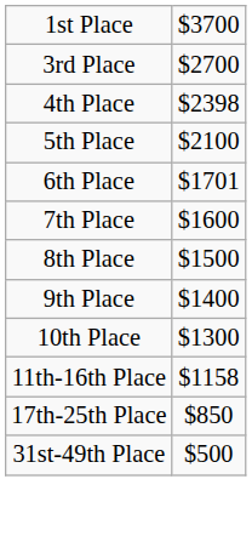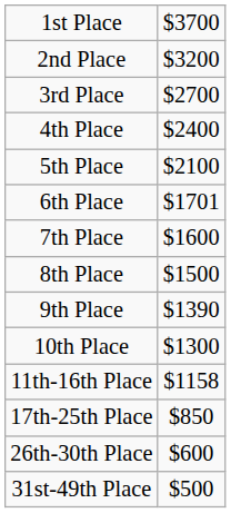+ row: 2nd Place | $3200
4th Place | column 2: $2398 -> $2400
9th Place | column 2: $1400 -> $1390
+ row: 26th-30th Place | $600
